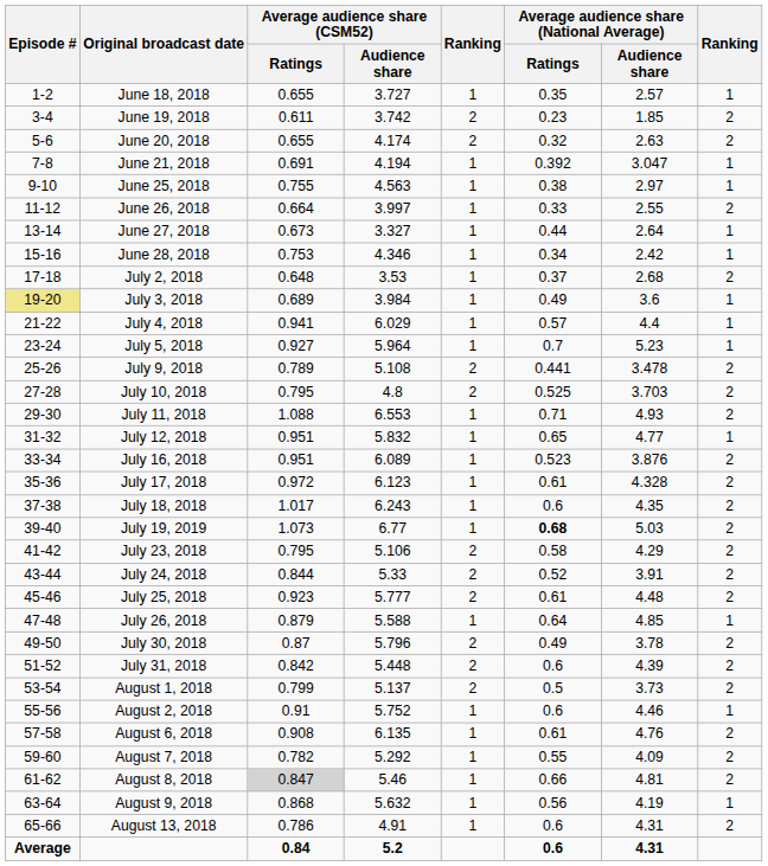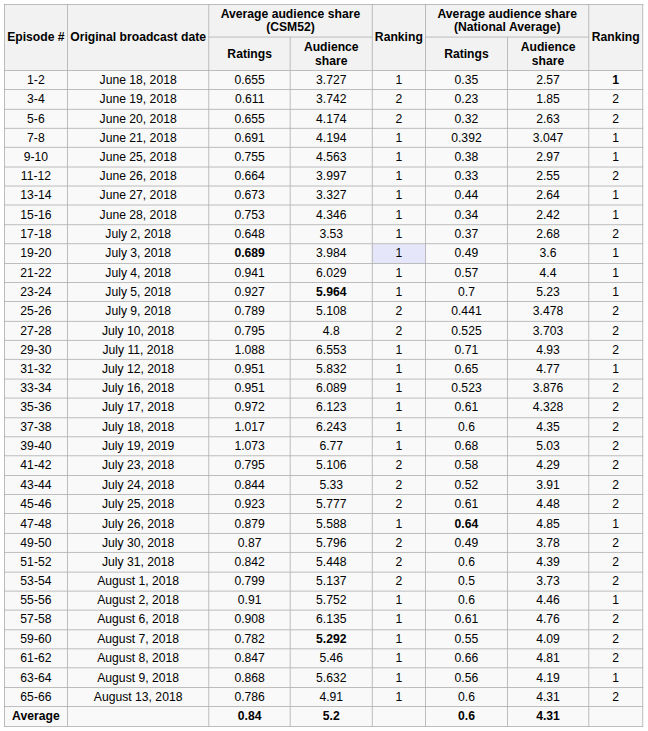June 18, 2018 | column 8: normal -> bold
July 3, 2018 | Episode #: khaki background -> no background
July 3, 2018 | Average audience share (CSM52) / Ratings: normal -> bold
July 3, 2018 | column 5: no background -> lavender background
July 5, 2018 | Average audience share (CSM52) / Audience share: normal -> bold
July 19, 2019 | Average audience share (National Average) / Ratings: bold -> normal
July 26, 2018 | Average audience share (National Average) / Ratings: normal -> bold
August 7, 2018 | Average audience share (CSM52) / Audience share: normal -> bold
August 8, 2018 | Average audience share (CSM52) / Ratings: lightgrey background -> no background
